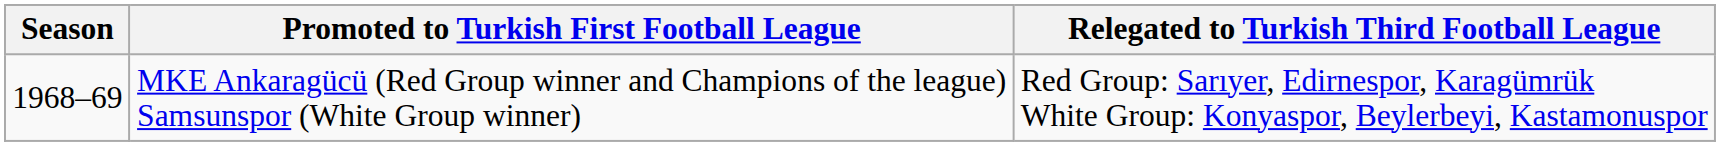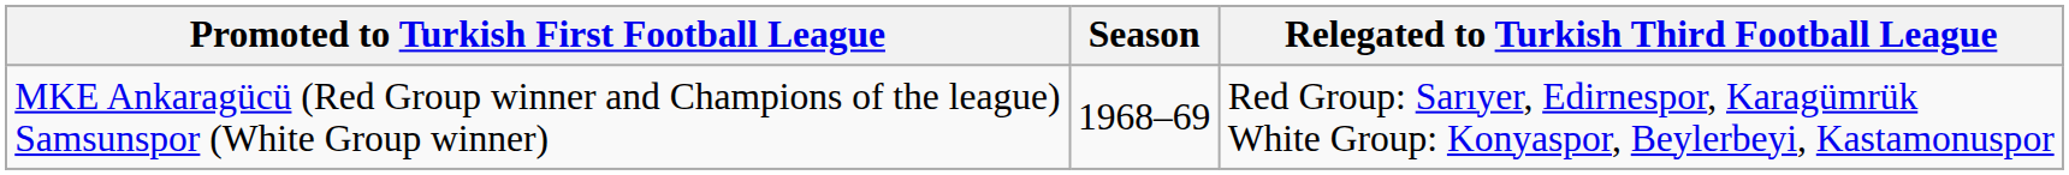columns swapped: Season <-> Promoted to Turkish First Football League
